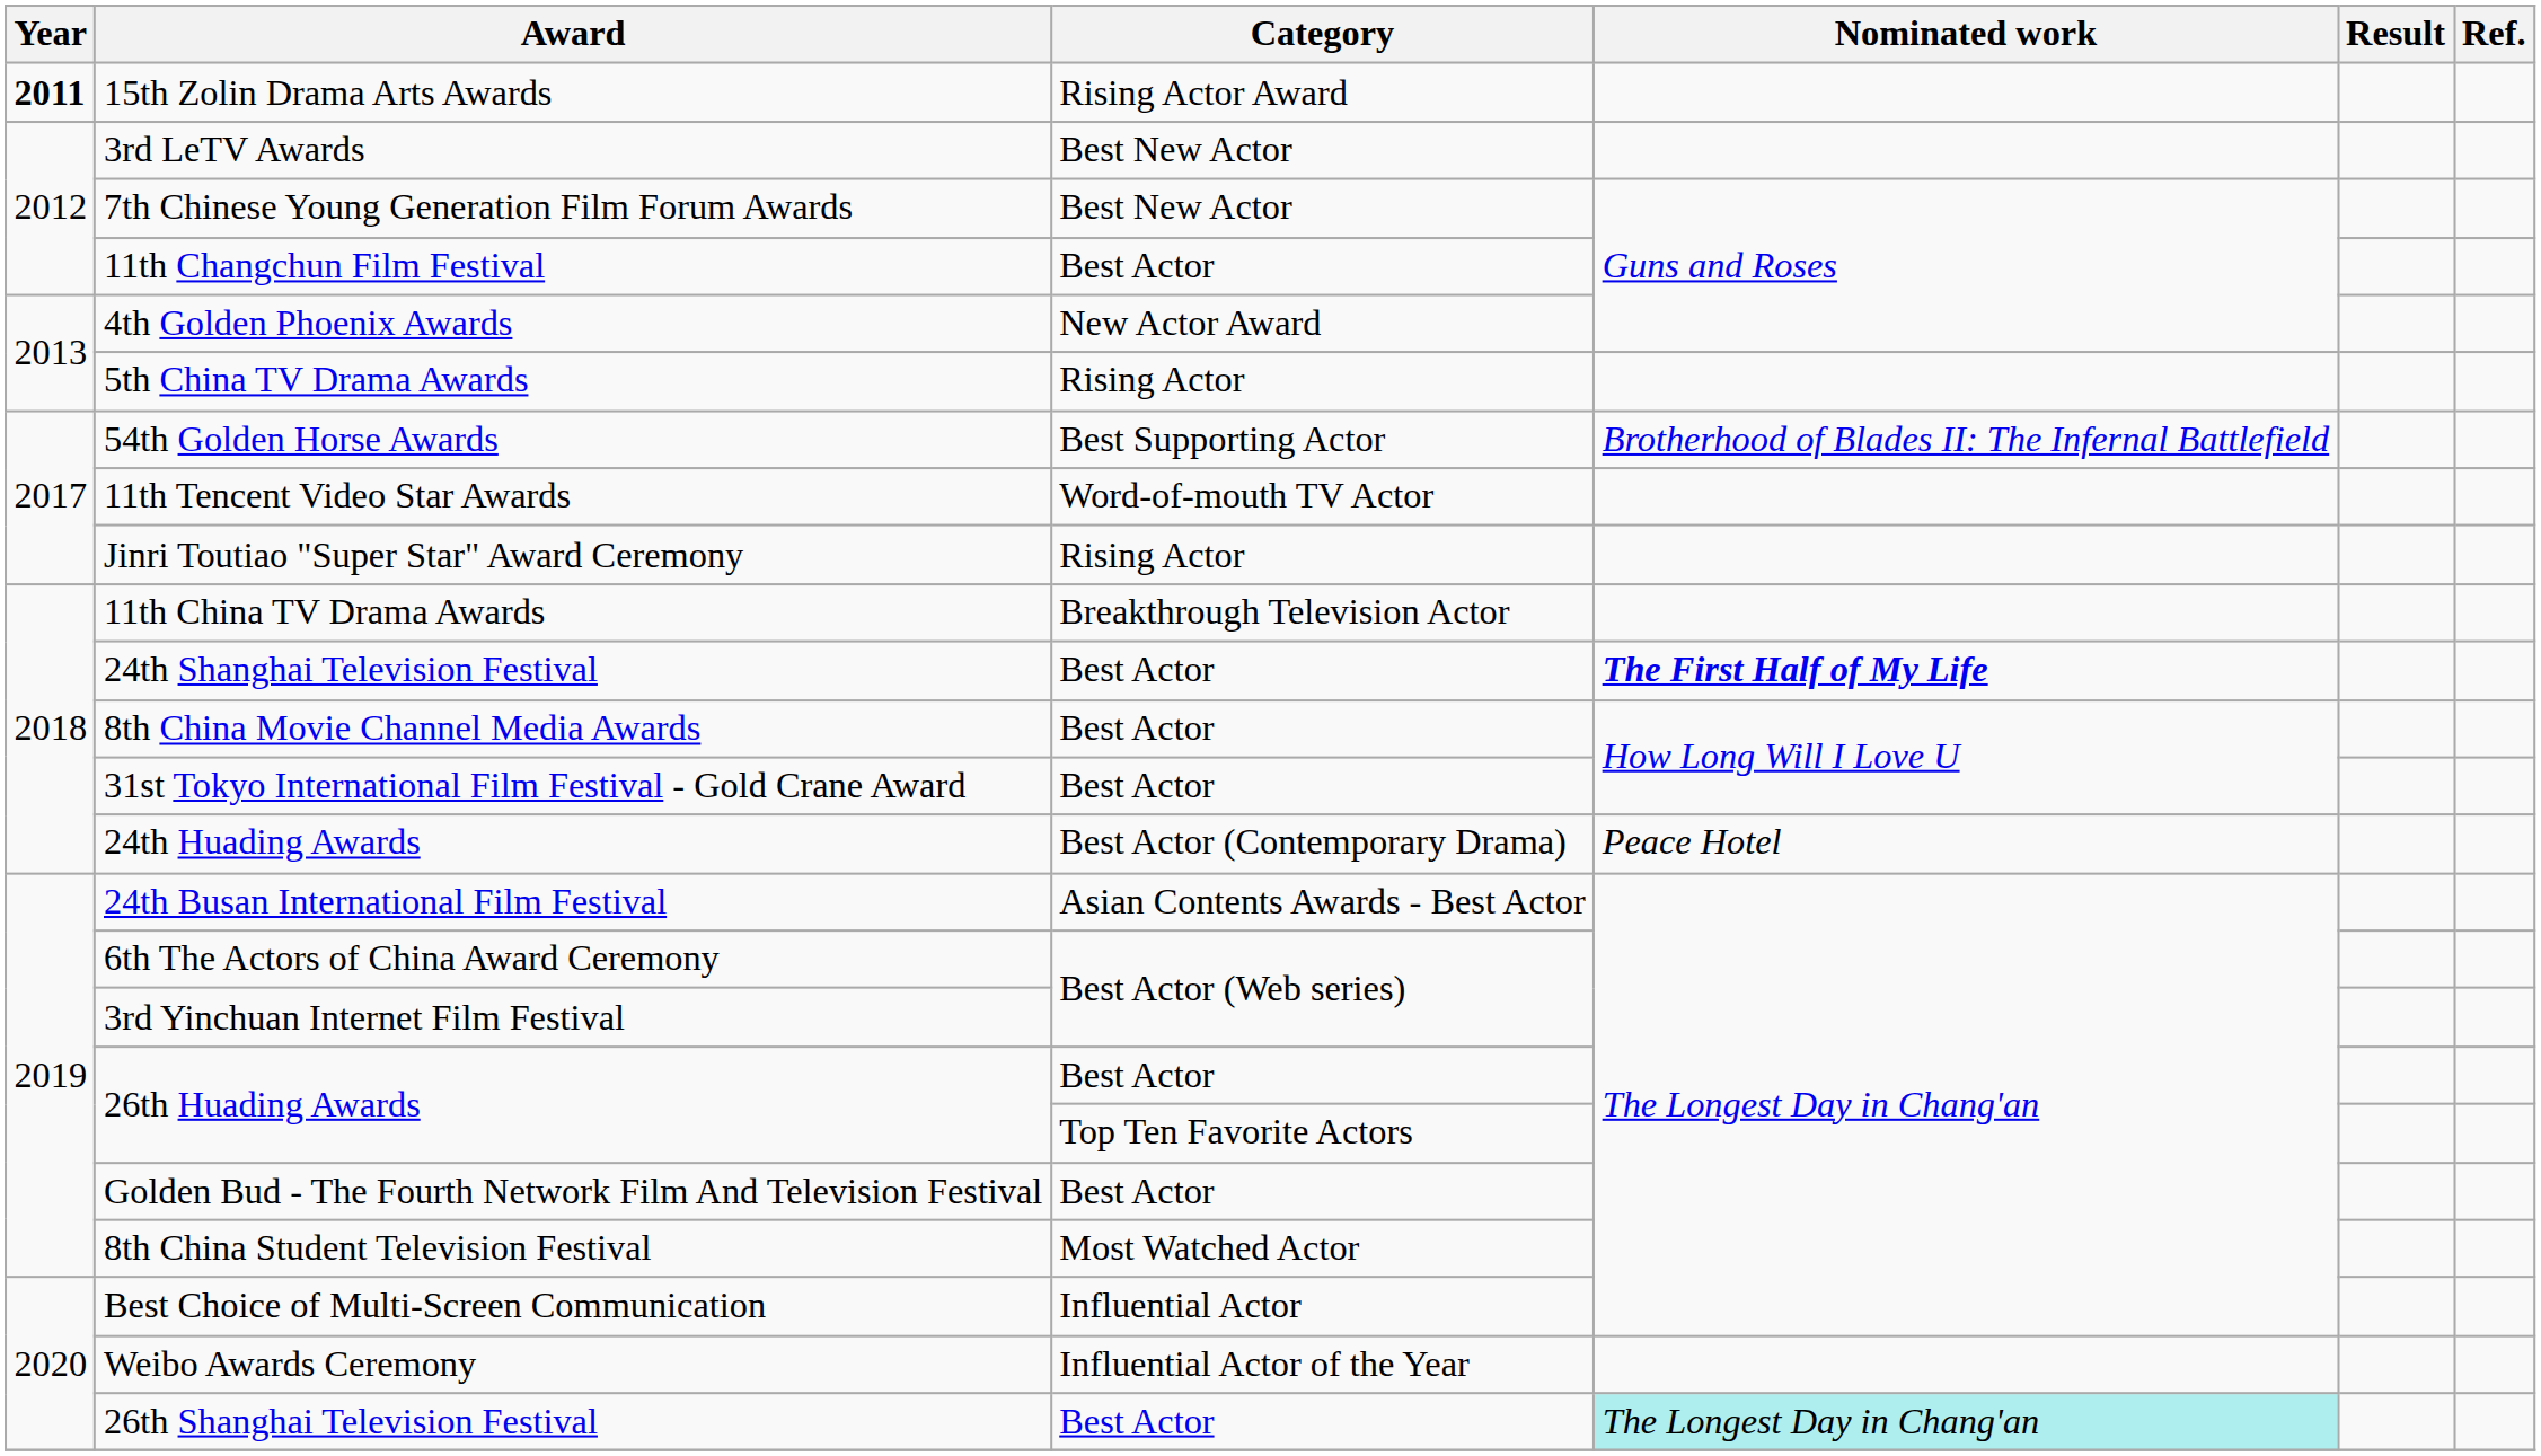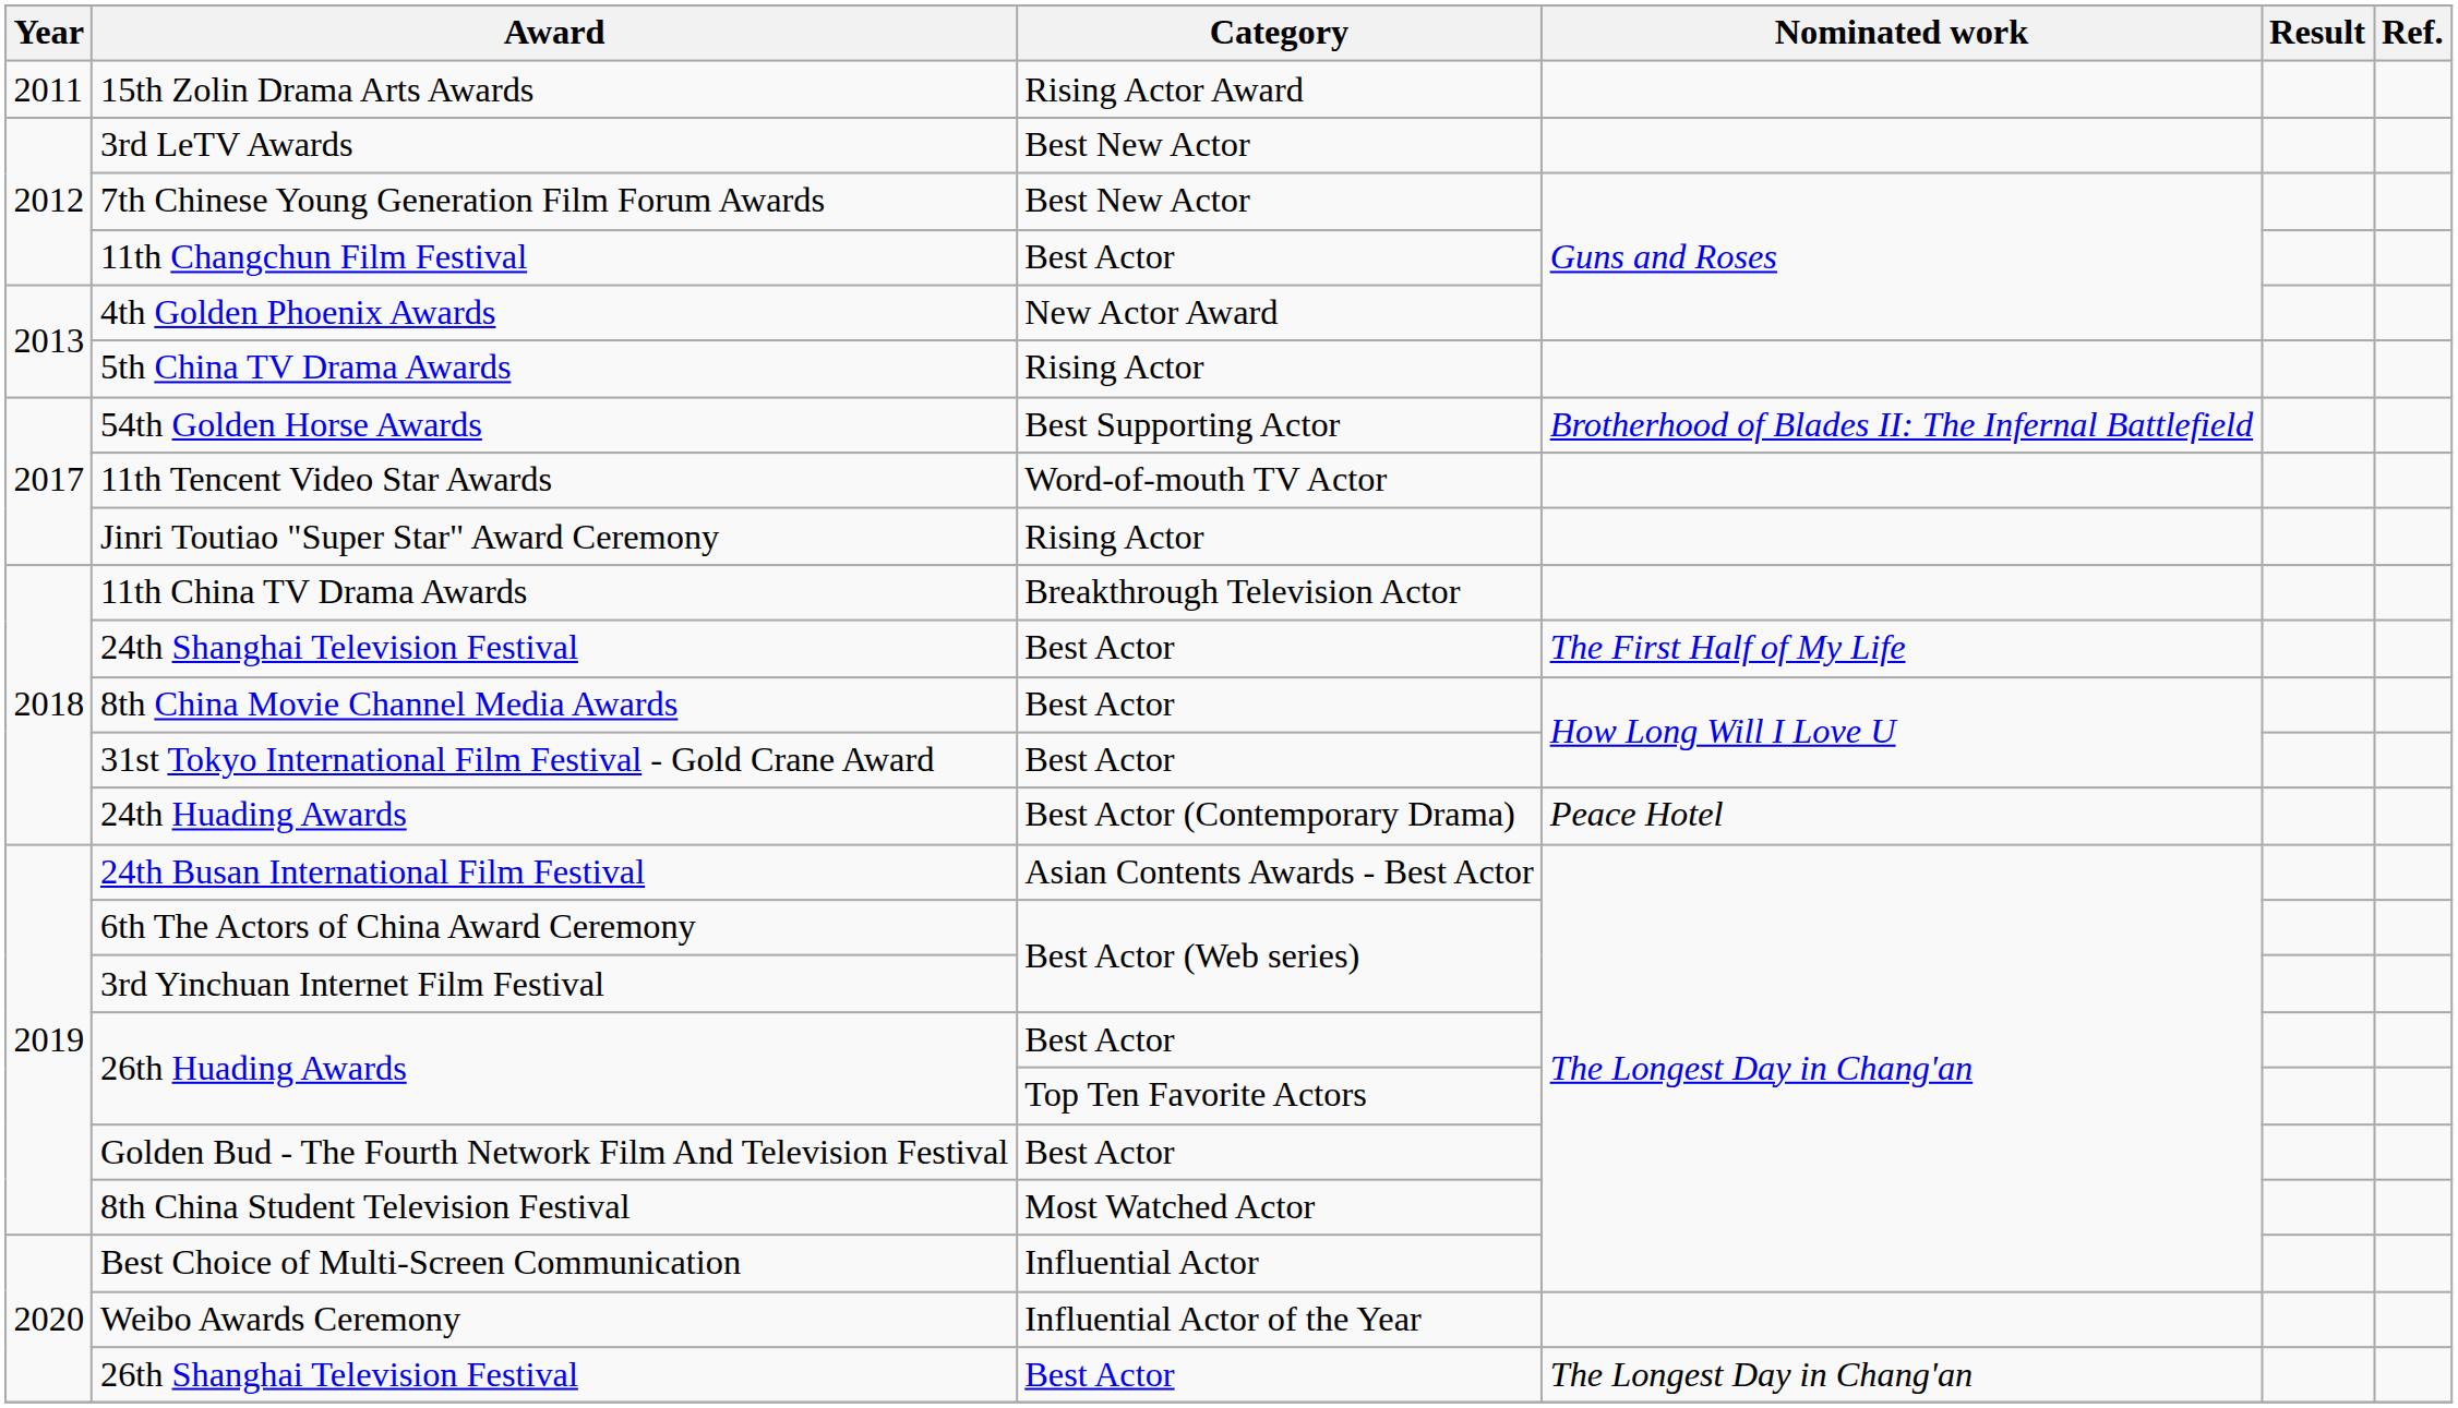15th Zolin Drama Arts Awards | Year: bold -> normal
24th Shanghai Television Festival | Nominated work: bold -> normal
26th Shanghai Television Festival | Nominated work: paleturquoise background -> no background
